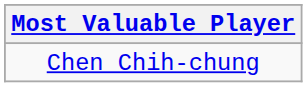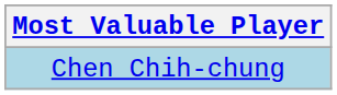row 2 | column 1: no background -> lightblue background
